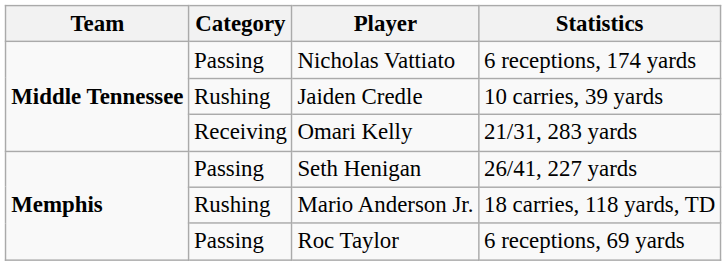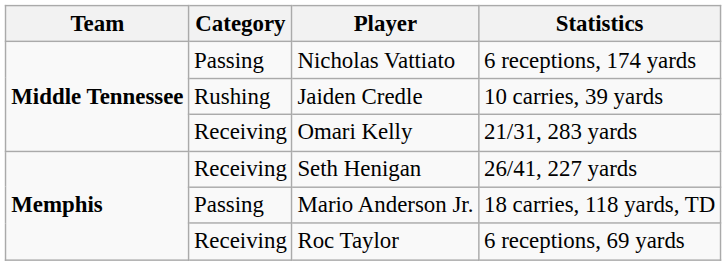Seth Henigan | Category: Passing -> Receiving
Mario Anderson Jr. | Category: Rushing -> Passing
Roc Taylor | Category: Passing -> Receiving
